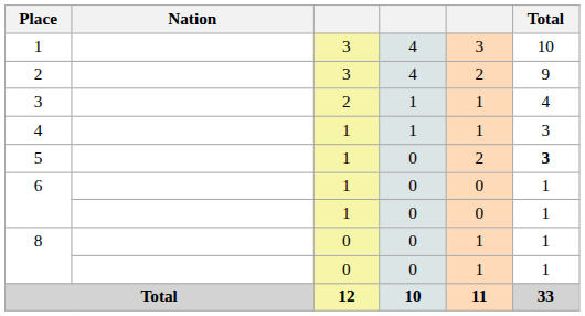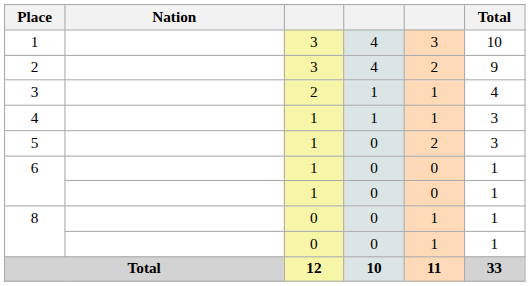5 | Total: bold -> normal
